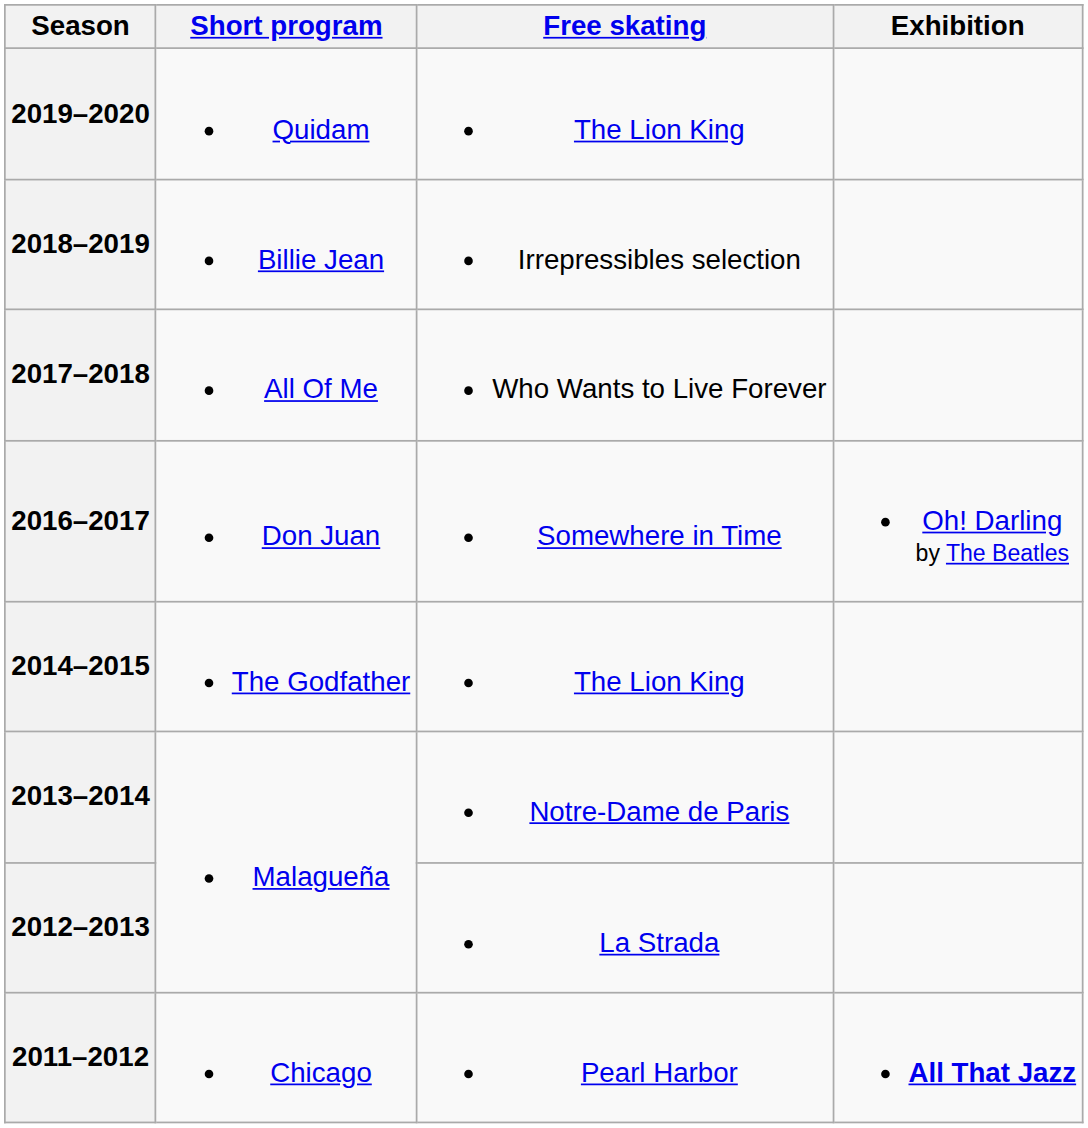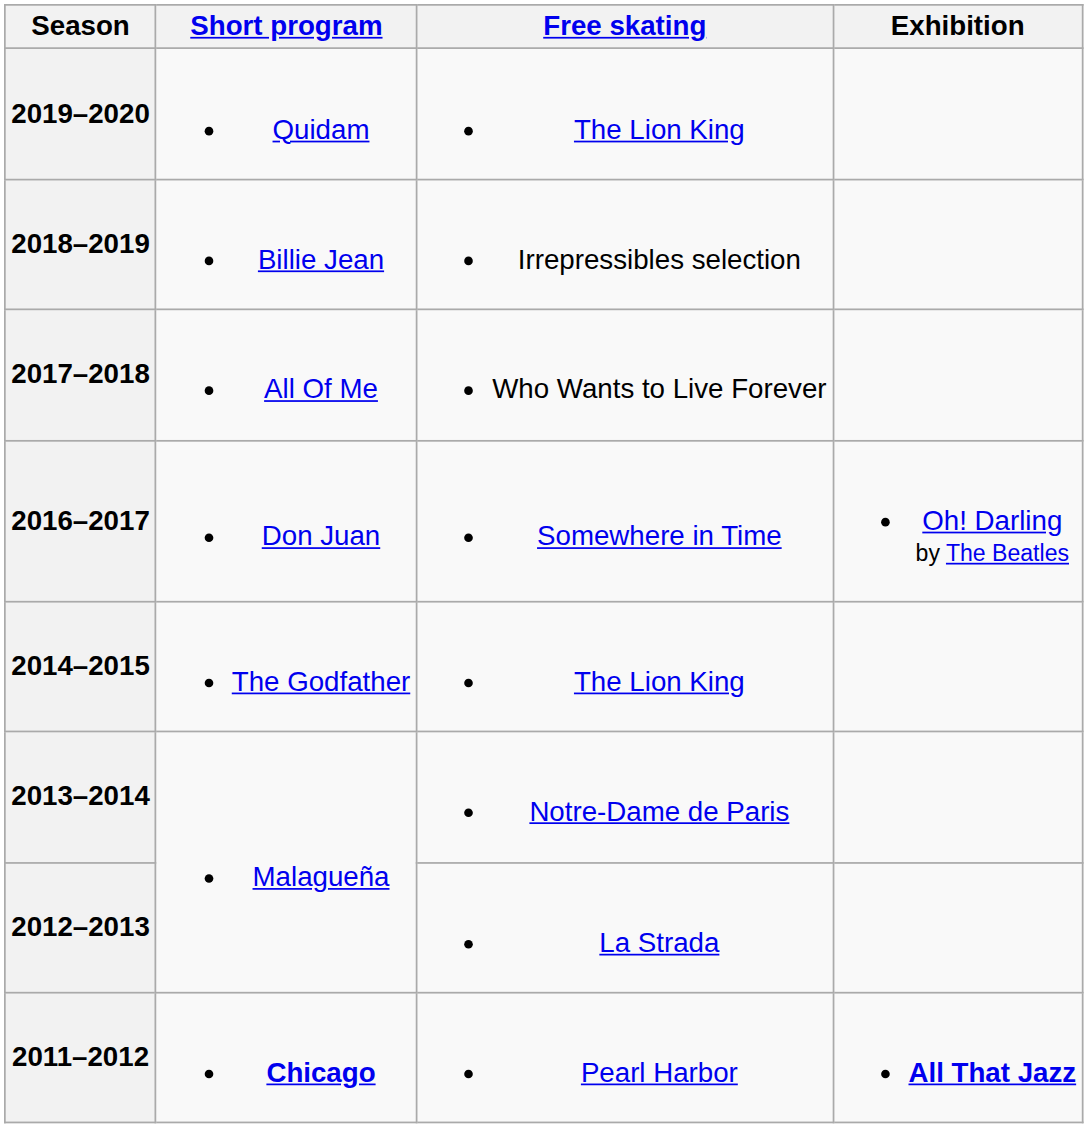2011–2012 | Short program: normal -> bold
